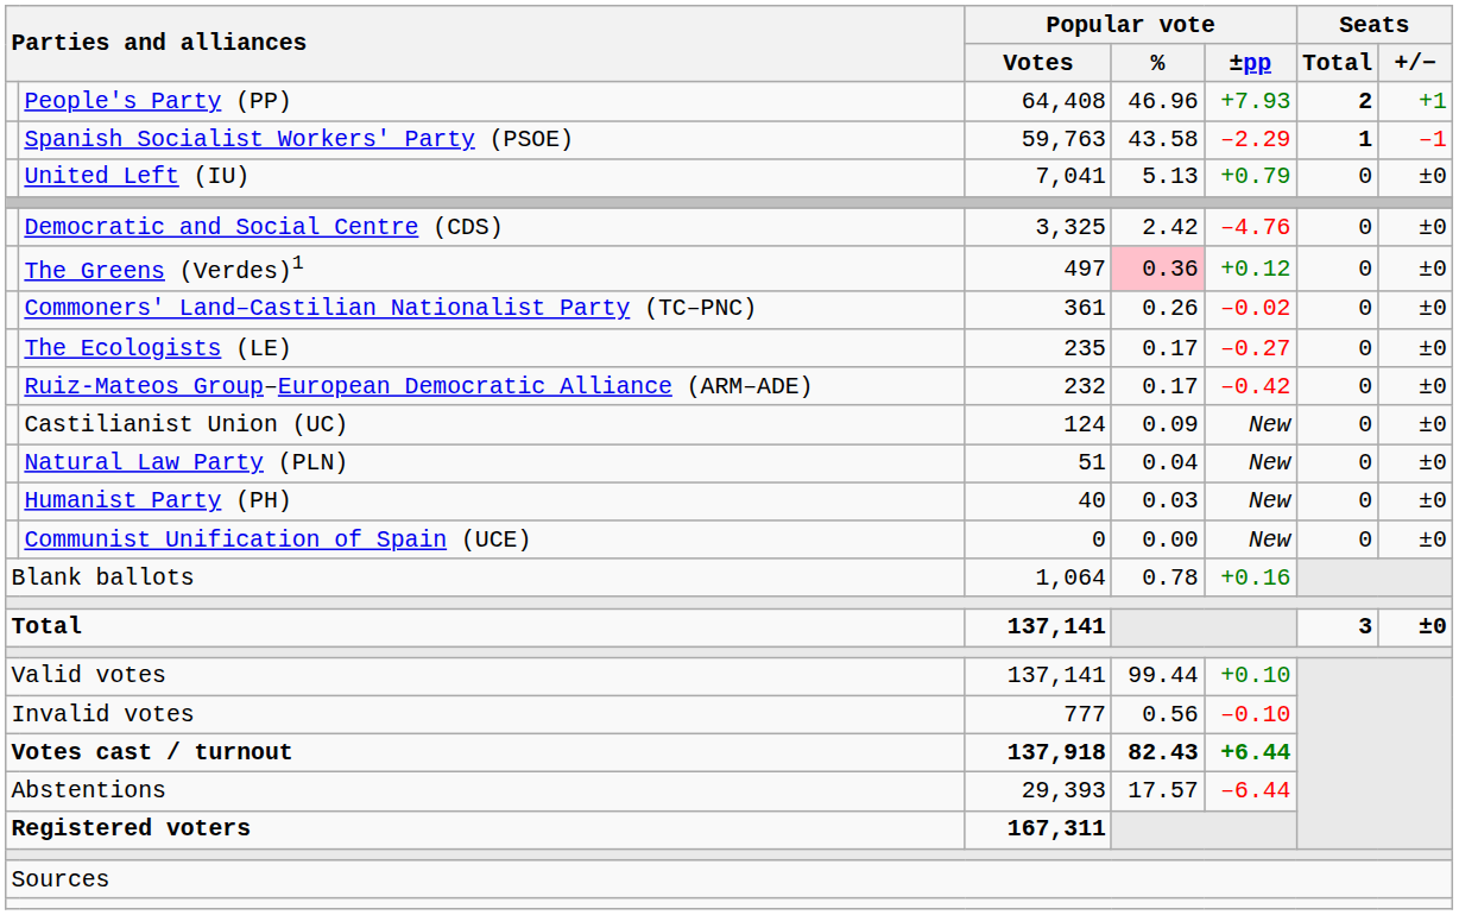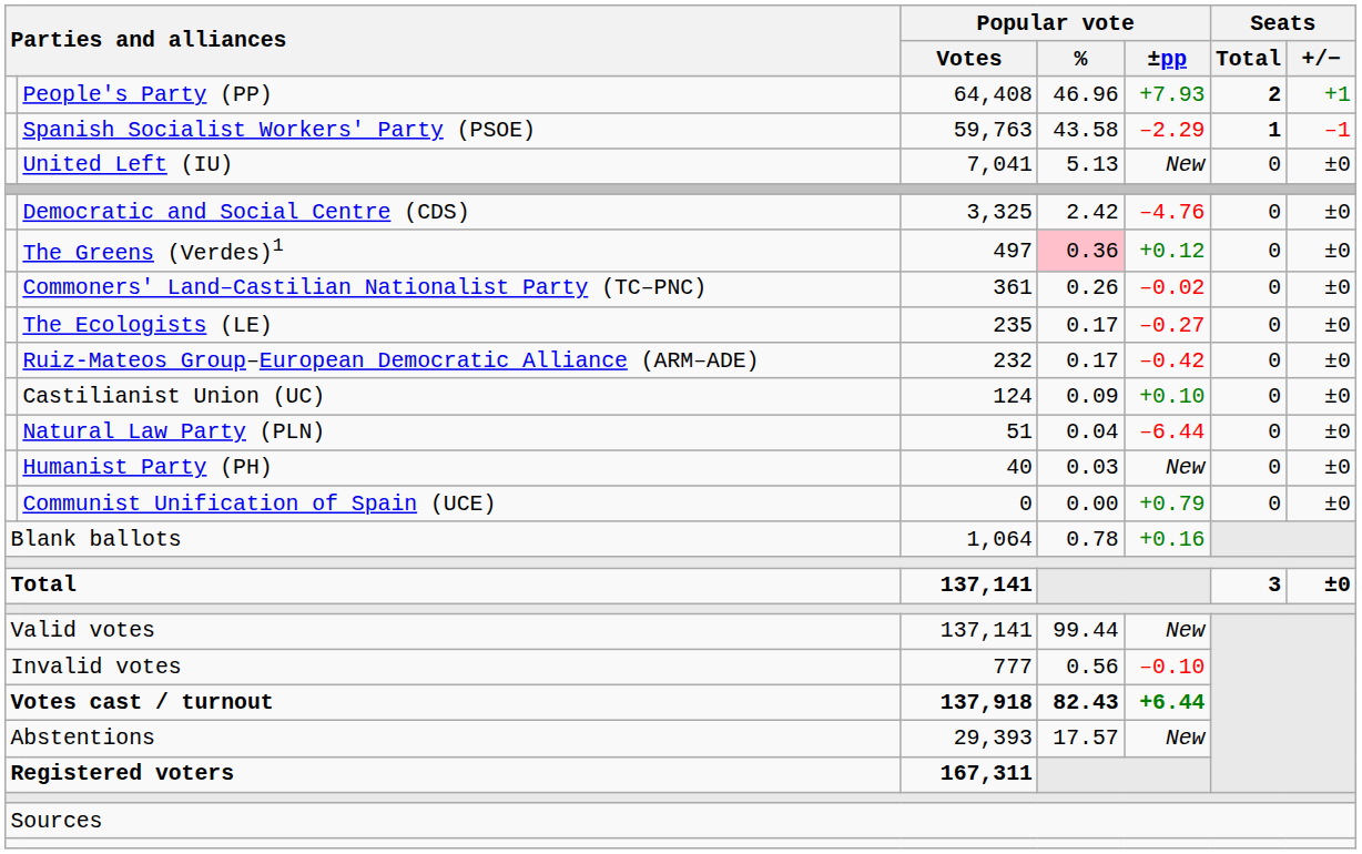United Left (IU) | Popular vote / ±pp: +0.79 -> New
Castilianist Union (UC) | Popular vote / ±pp: New -> +0.10
Natural Law Party (PLN) | Popular vote / ±pp: New -> –6.44
Communist Unification of Spain (UCE) | Popular vote / ±pp: New -> +0.79
Valid votes | Popular vote / ±pp: +0.10 -> New
Abstentions | Popular vote / ±pp: –6.44 -> New
